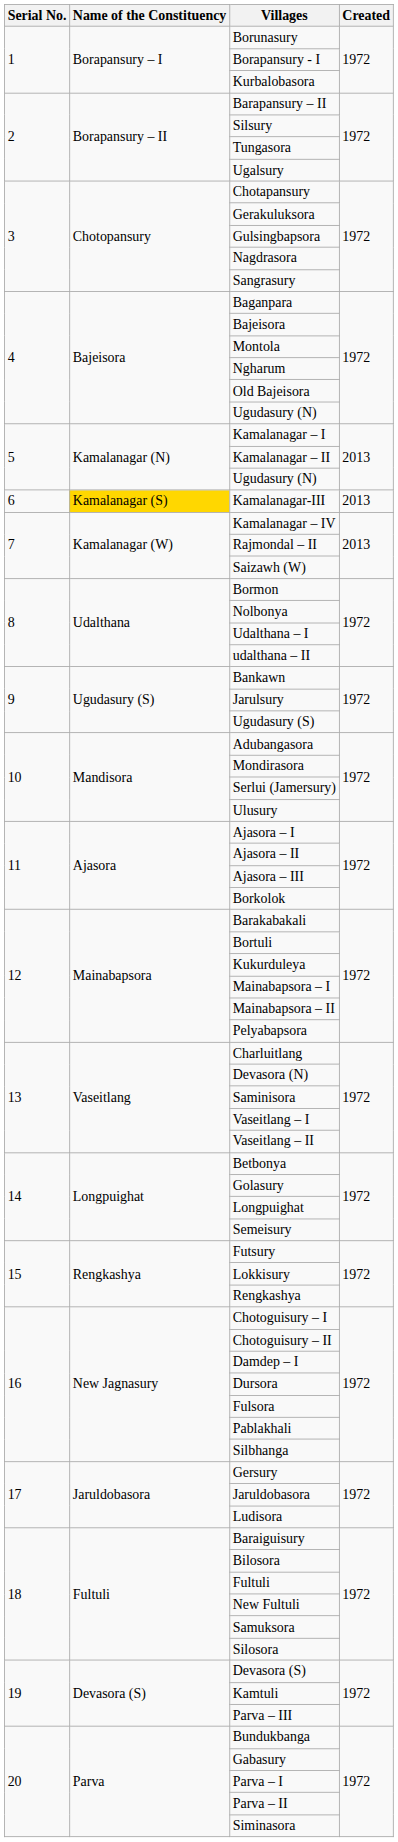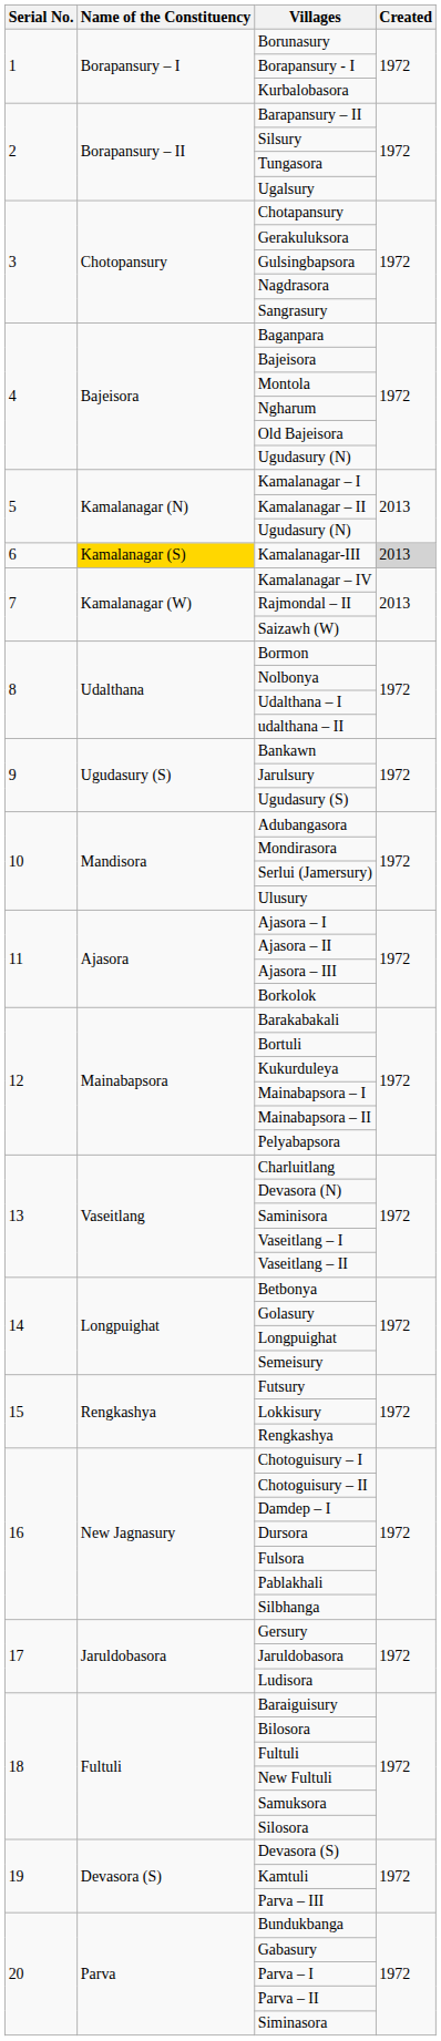Kamalanagar-III | Created: no background -> lightgrey background
